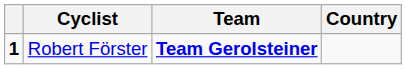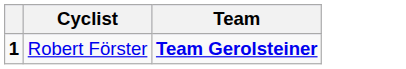- column: Country
